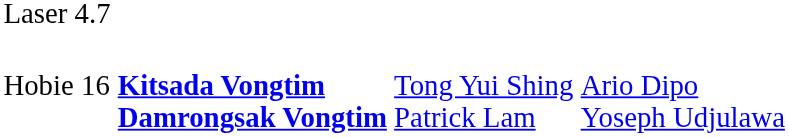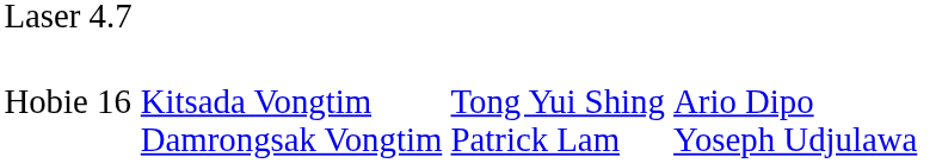Hobie 16 | column 2: bold -> normal
